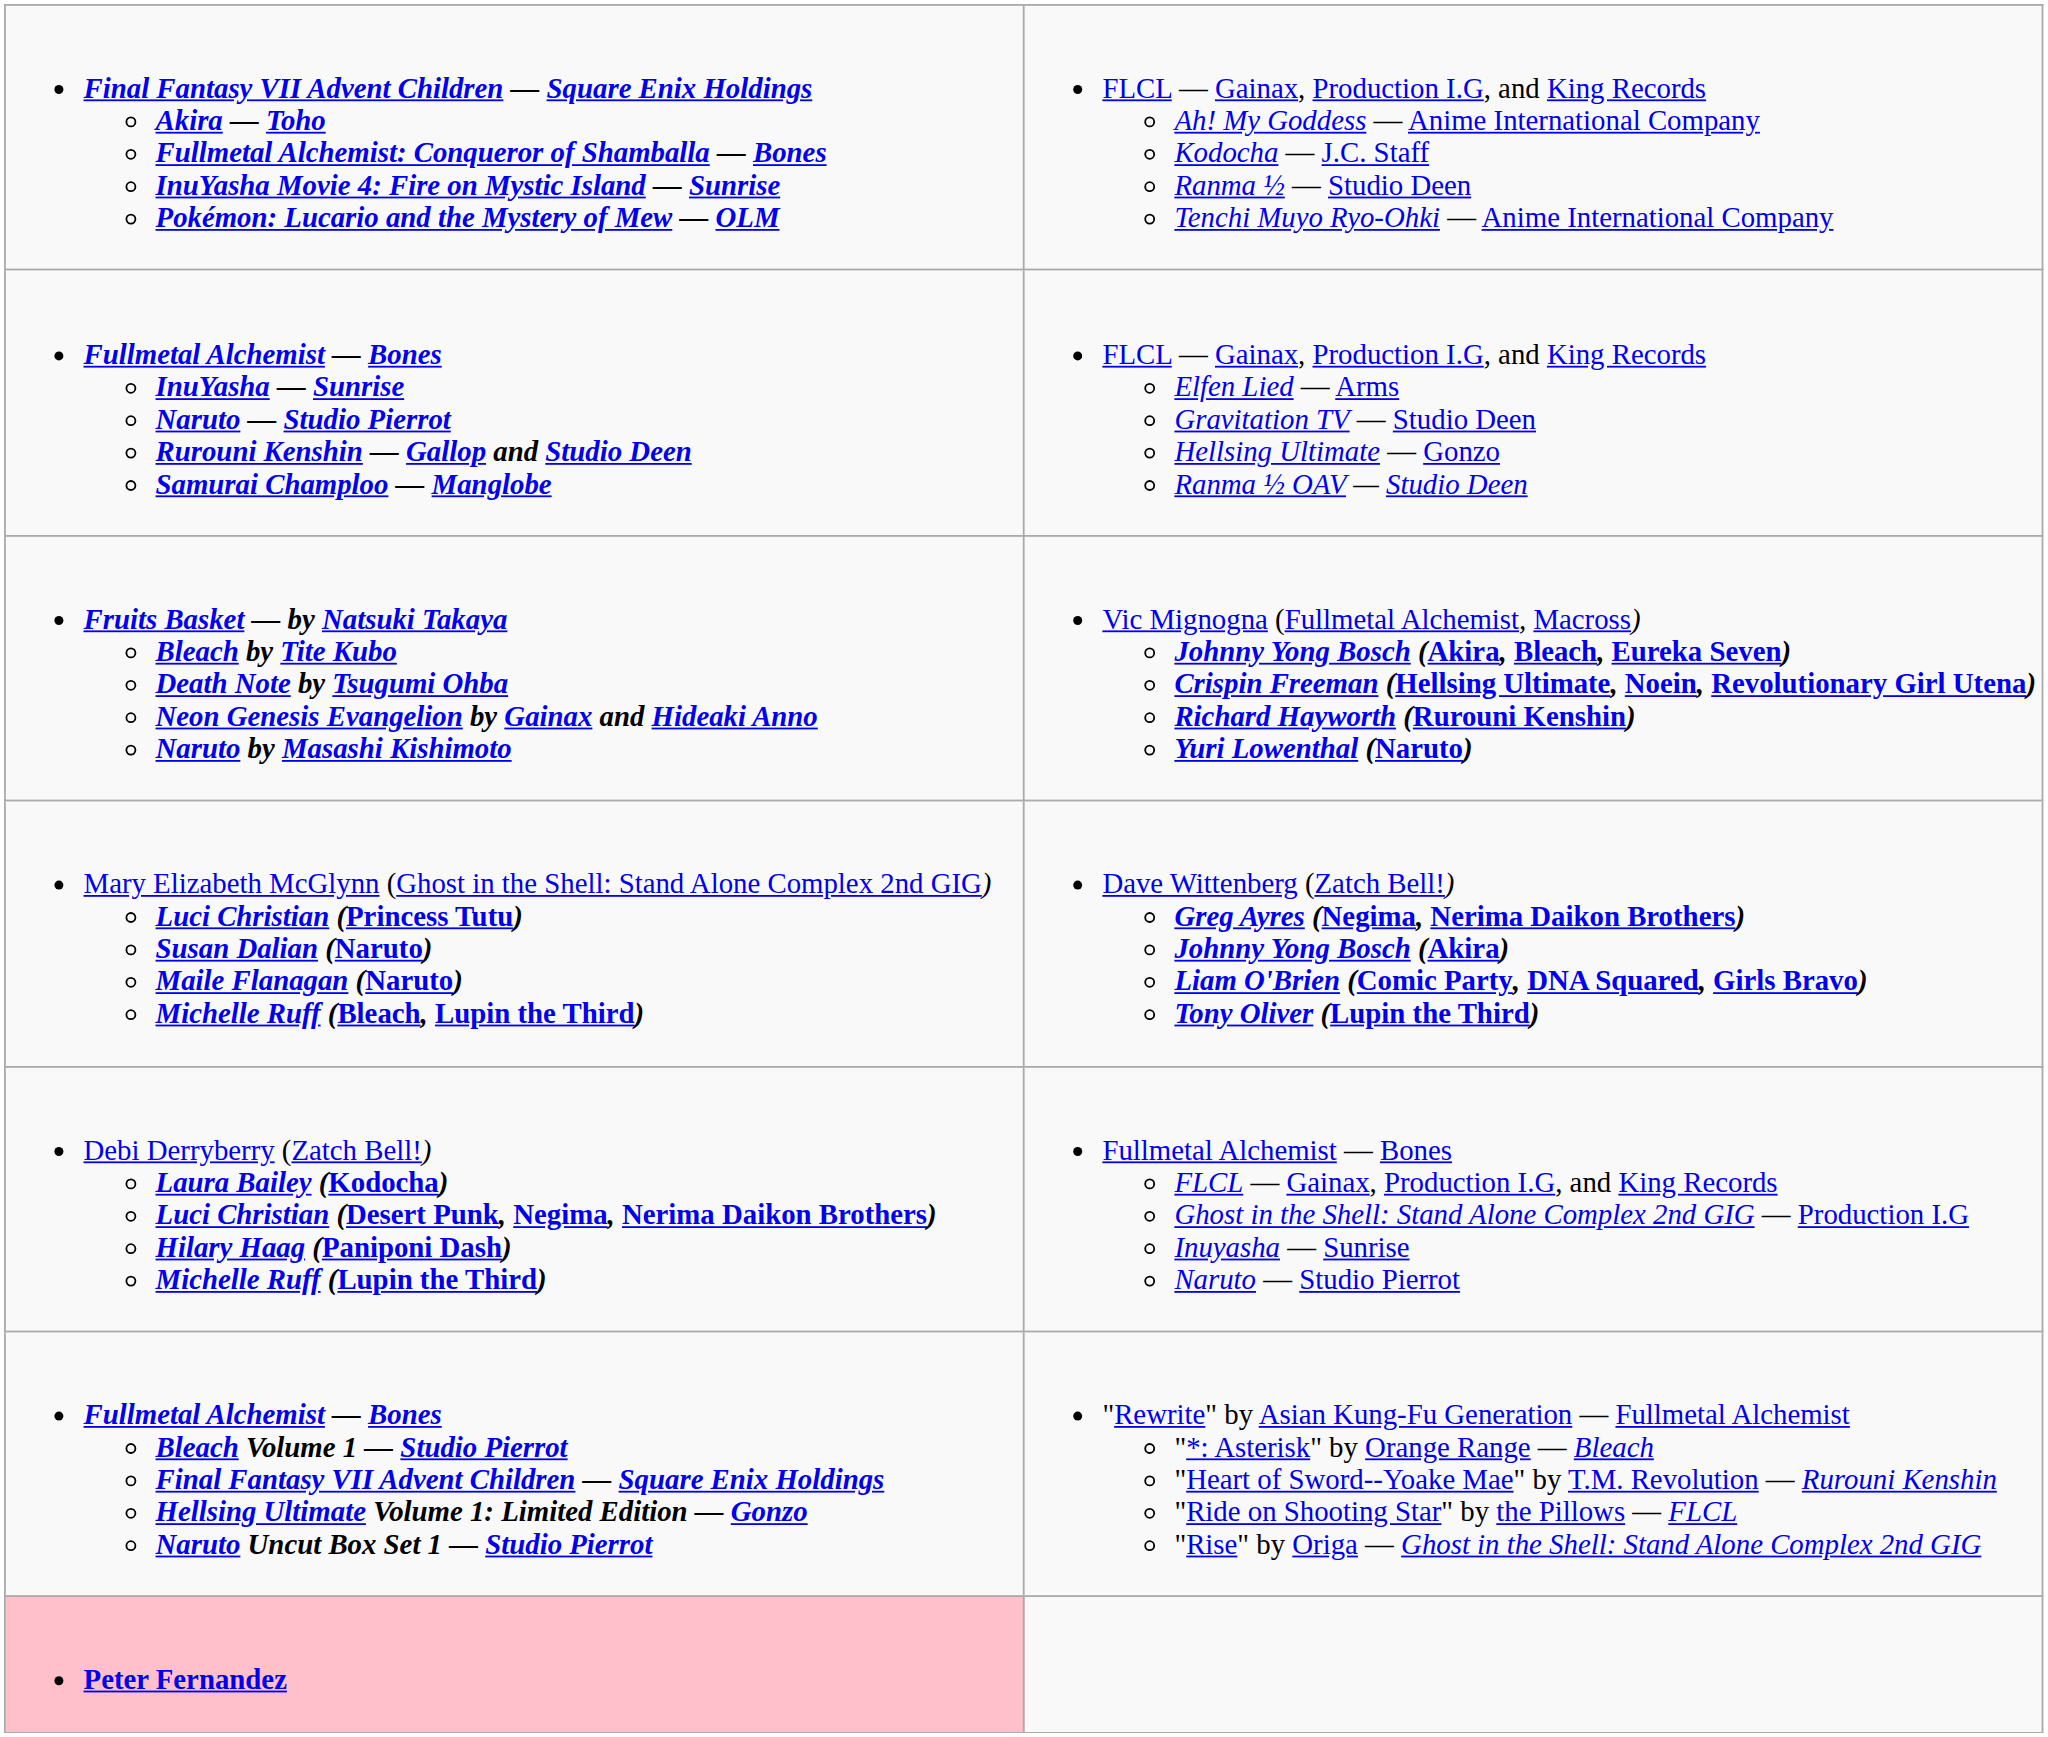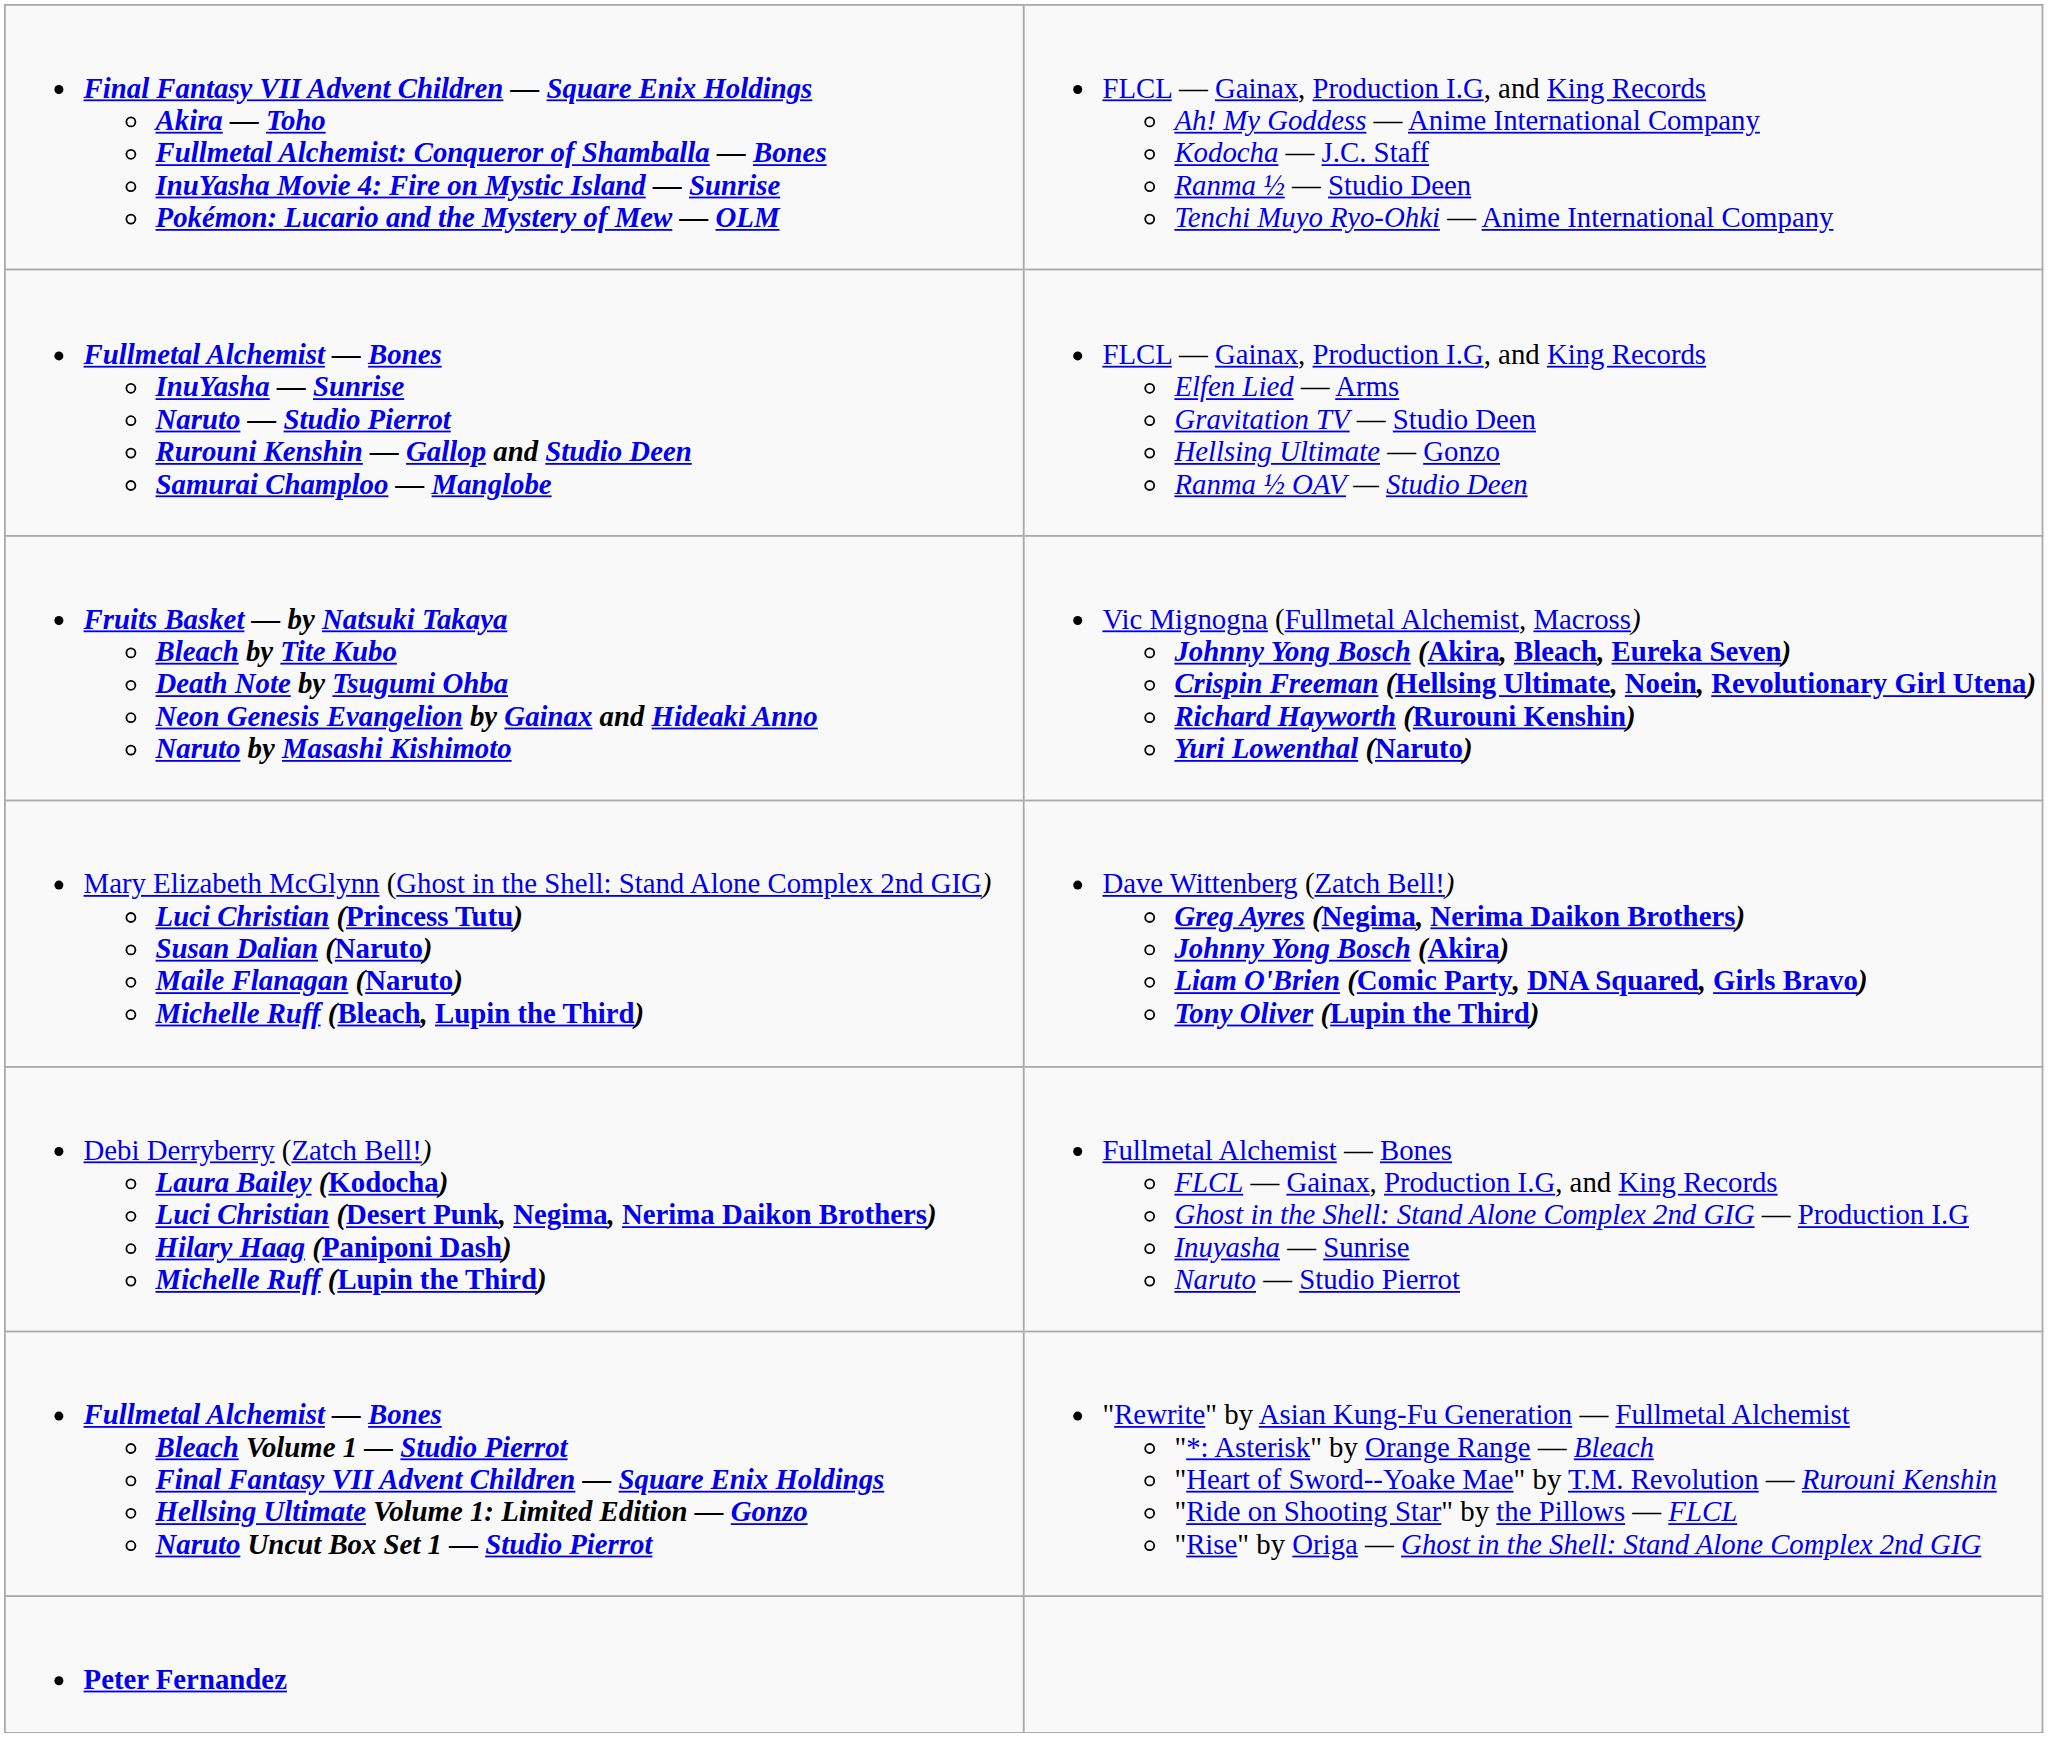Peter Fernandez | column 1: pink background -> no background
